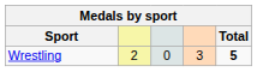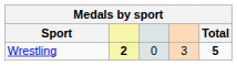Wrestling | column 2: normal -> bold
